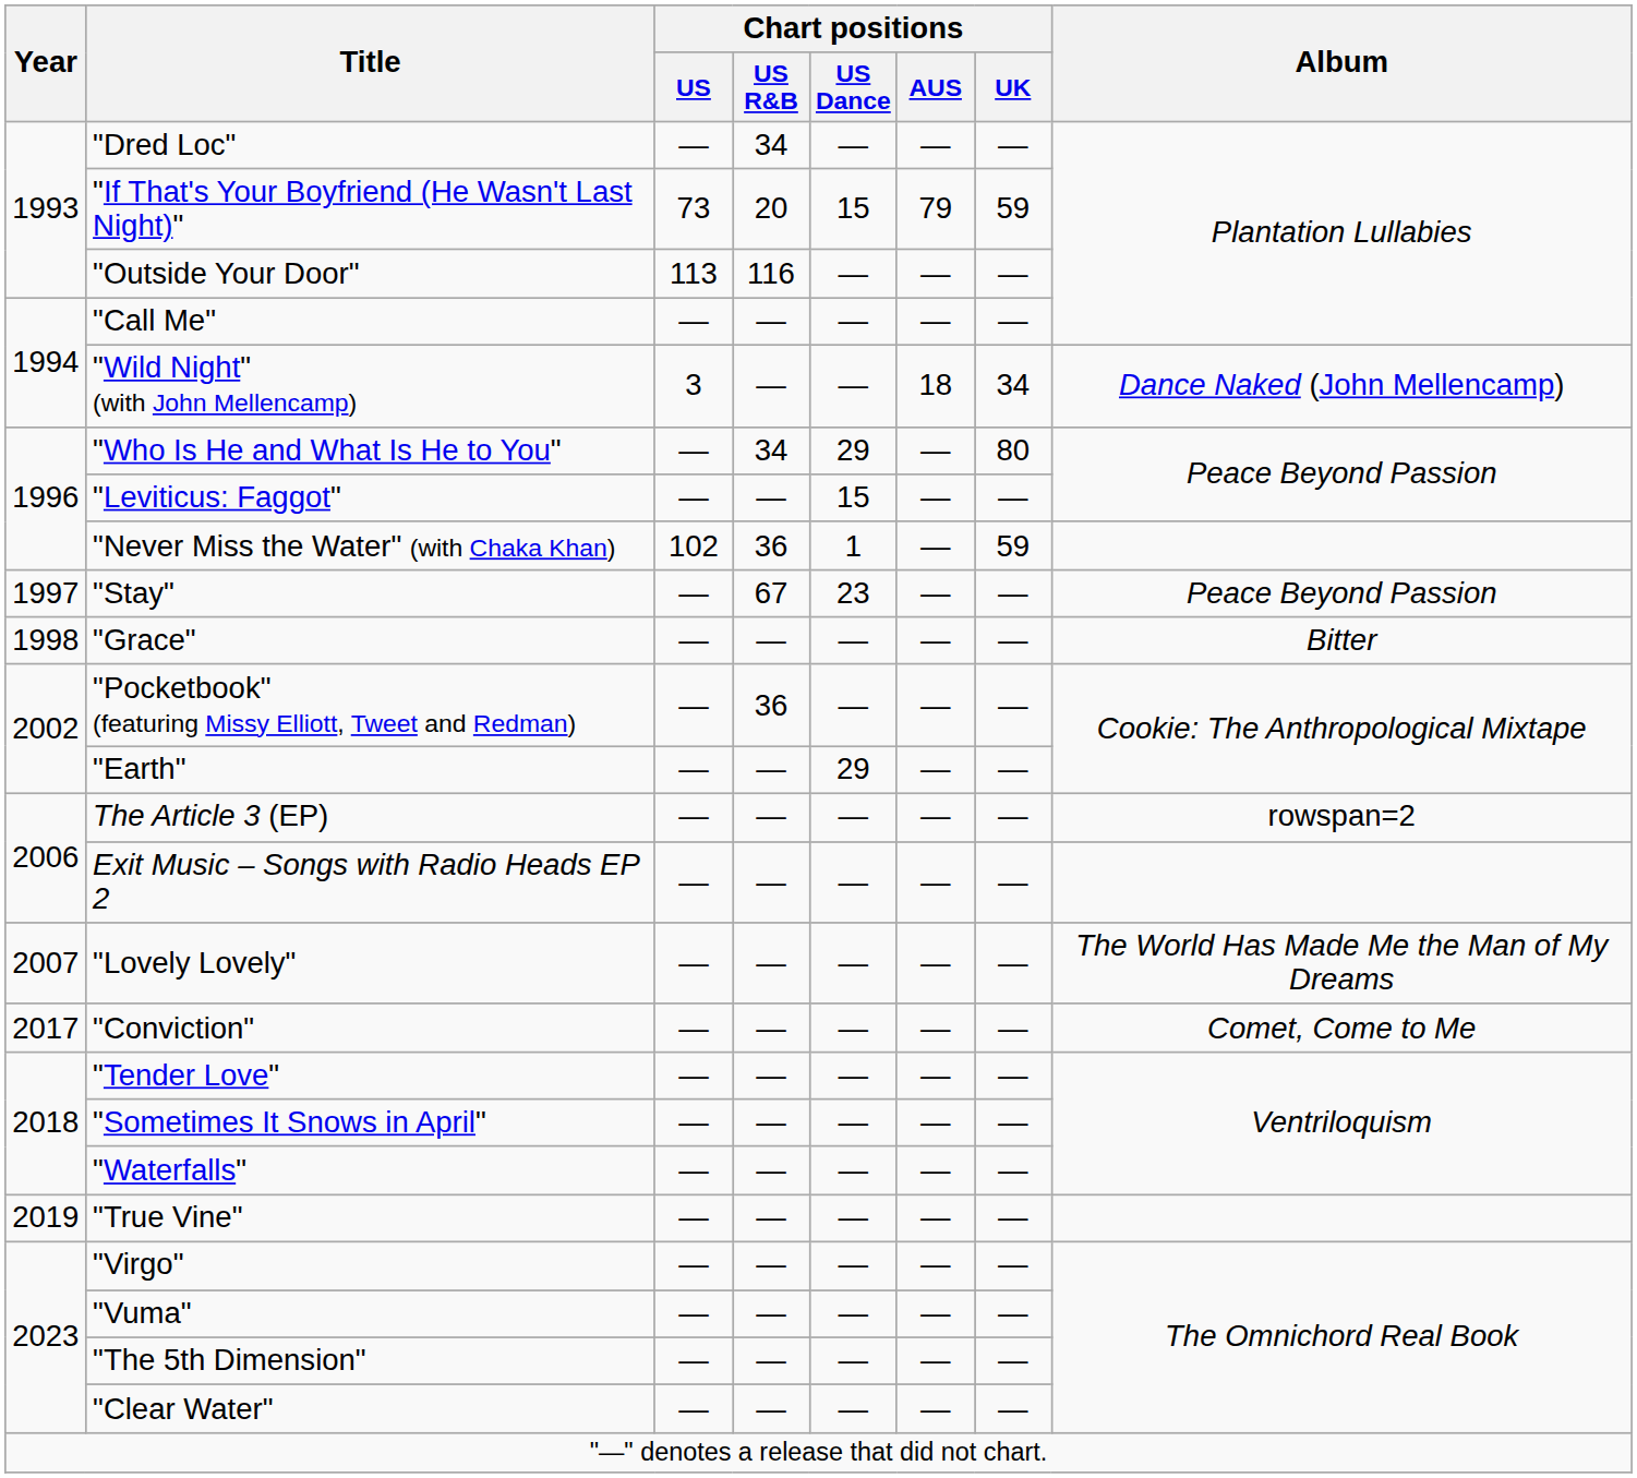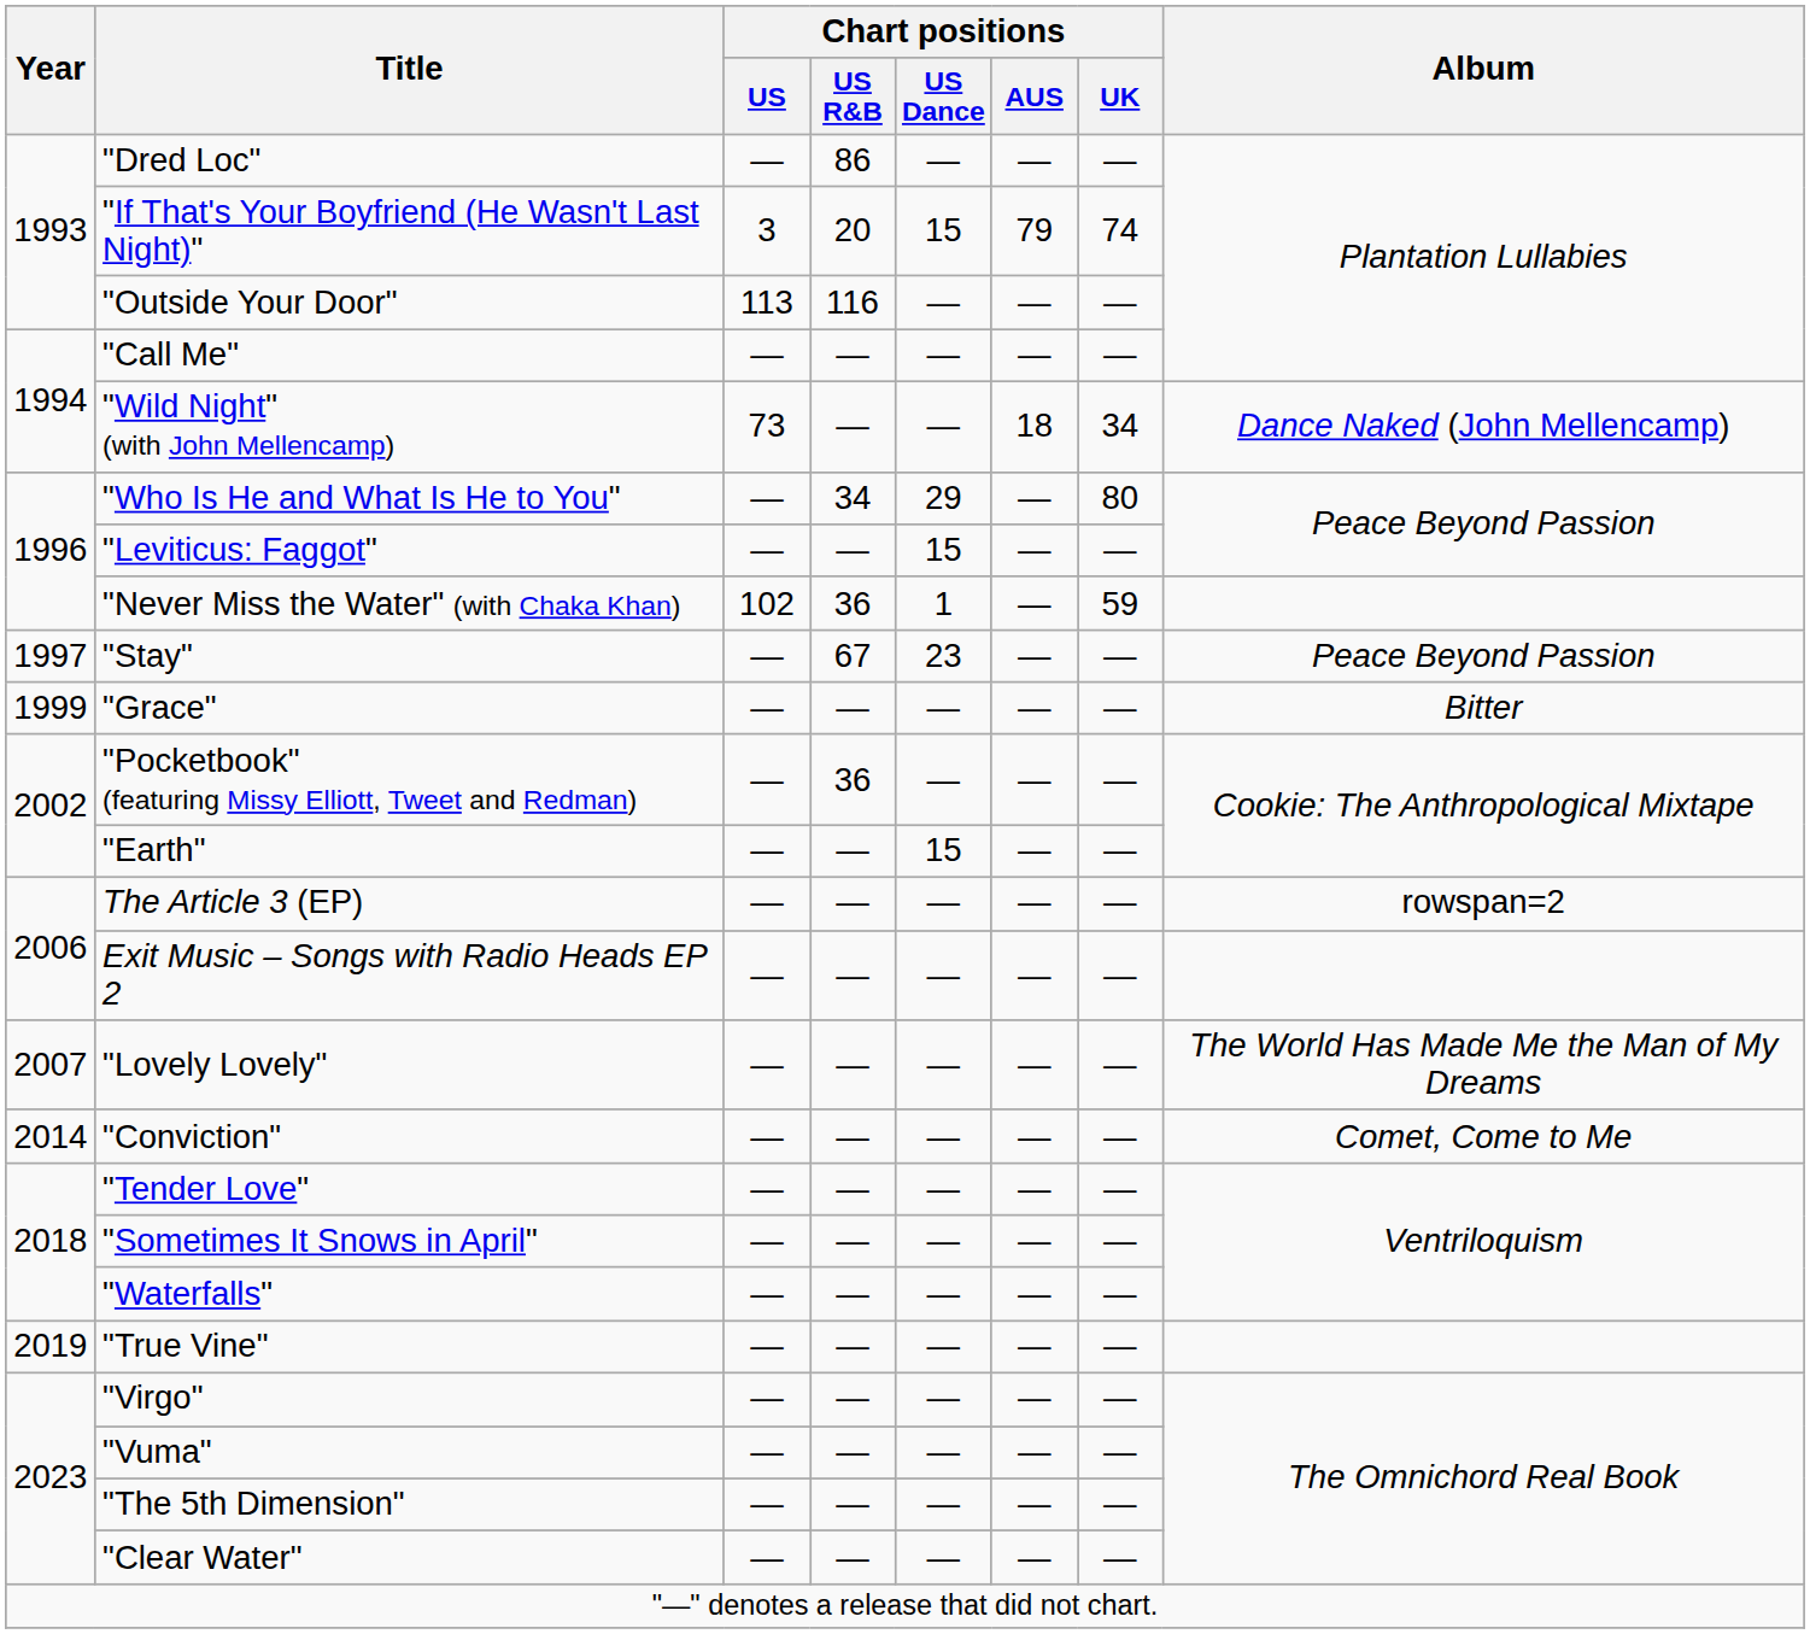"Dred Loc" | Chart positions / US R&B: 34 -> 86
"If That's Your Boyfriend (He Wasn't Last Night)" | Chart positions / US: 73 -> 3
"If That's Your Boyfriend (He Wasn't Last Night)" | Chart positions / UK: 59 -> 74
"Wild Night" (with John Mellencamp) | Chart positions / US: 3 -> 73
"Grace" | Year: 1998 -> 1999
"Earth" | Chart positions / US Dance: 29 -> 15
"Conviction" | Year: 2017 -> 2014
